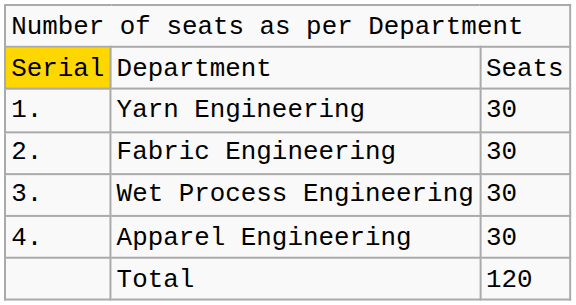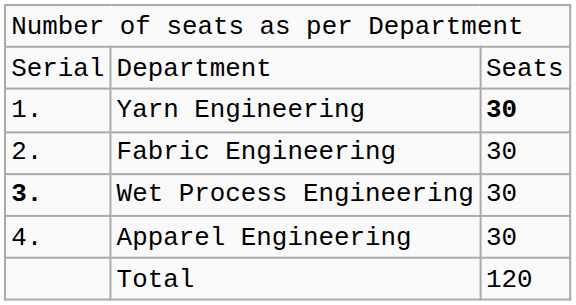Department | column 1: gold background -> no background
Yarn Engineering | column 3: normal -> bold
Wet Process Engineering | column 1: normal -> bold
